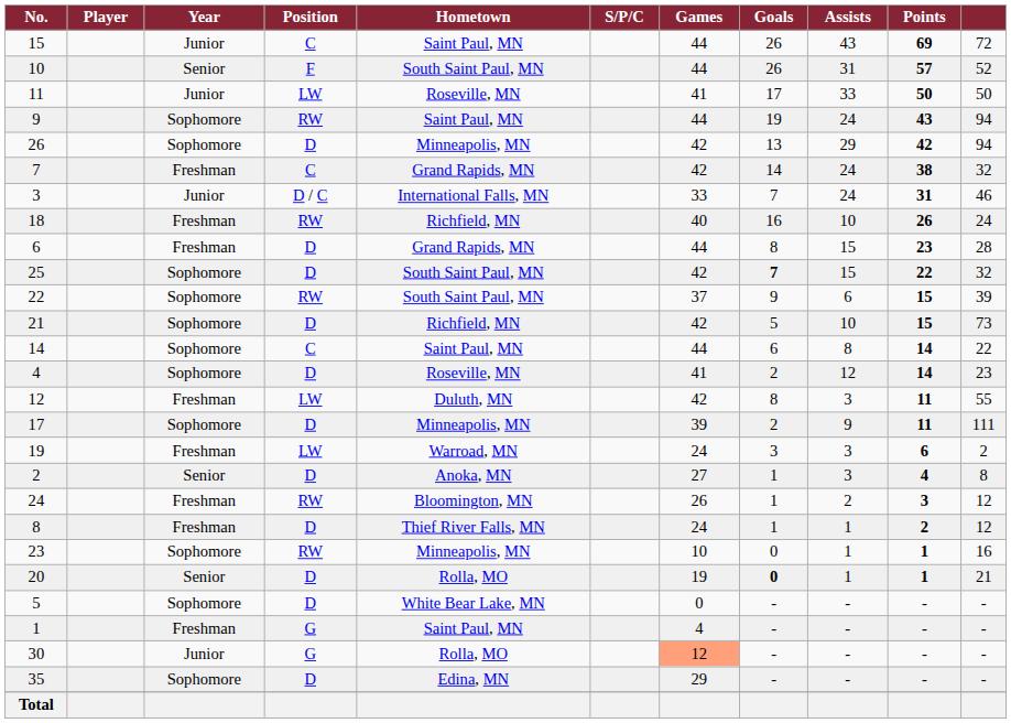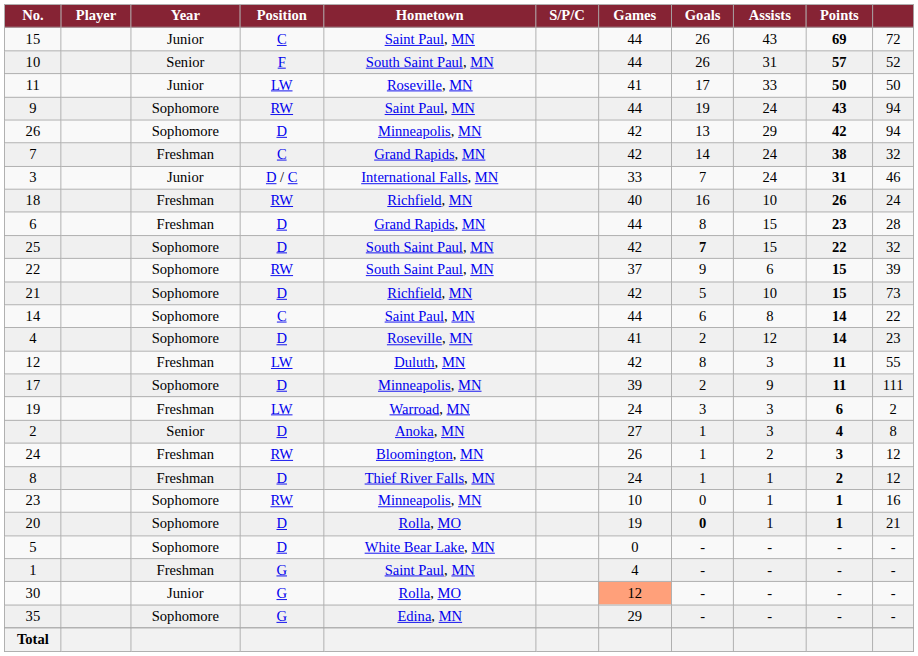20 | Year: Senior -> Sophomore
35 | Position: D -> G
